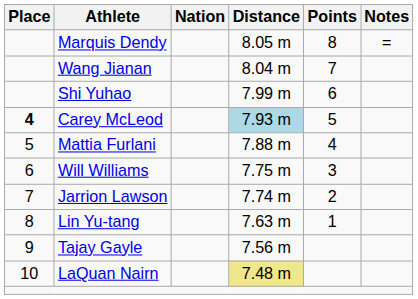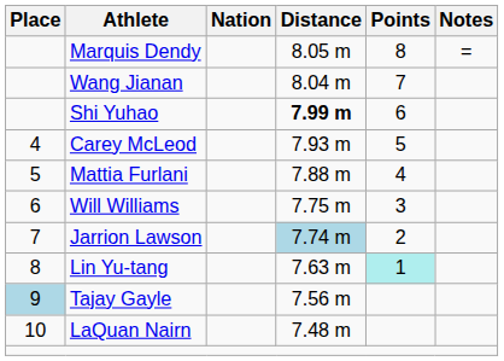Shi Yuhao | Distance: normal -> bold
Carey McLeod | Place: bold -> normal
Carey McLeod | Distance: lightblue background -> no background
Jarrion Lawson | Distance: no background -> lightblue background
Lin Yu-tang | Points: no background -> paleturquoise background
Tajay Gayle | Place: no background -> lightblue background
LaQuan Nairn | Distance: khaki background -> no background
